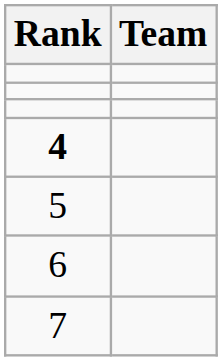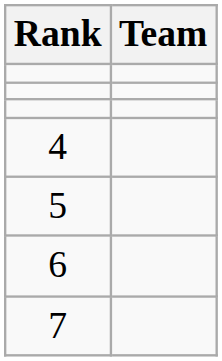row 5 | Rank: bold -> normal
